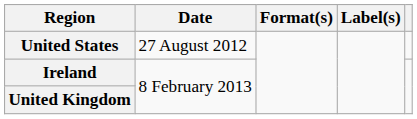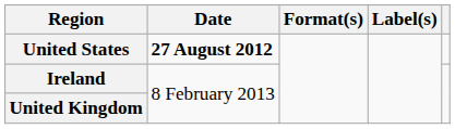United States | Date: normal -> bold
